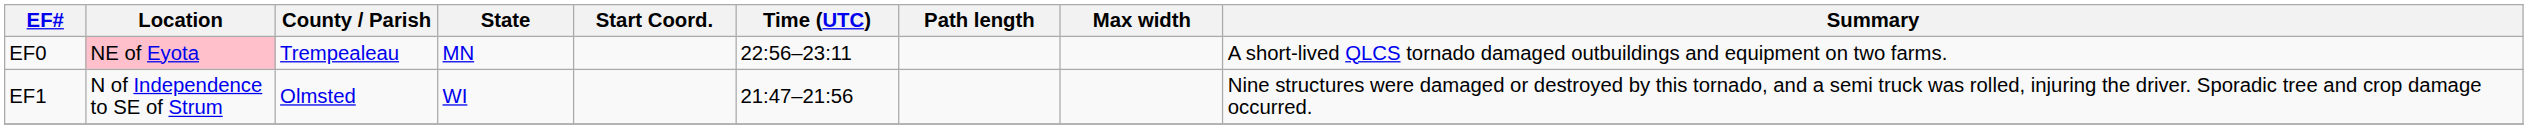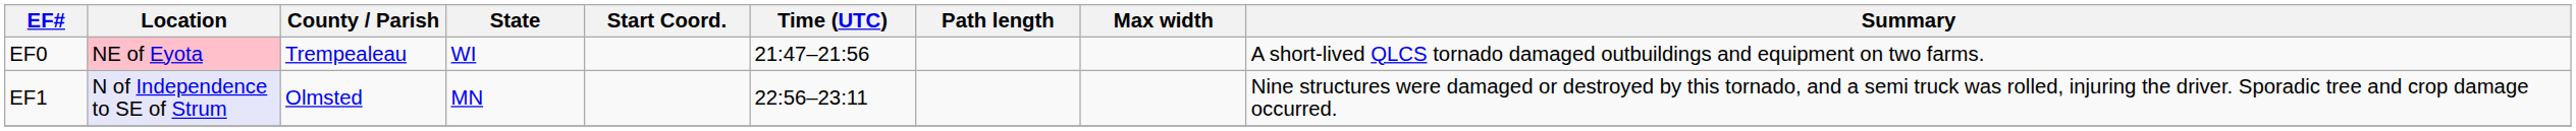EF0 | State: MN -> WI
EF0 | Time (UTC): 22:56–23:11 -> 21:47–21:56
EF1 | Location: no background -> lavender background
EF1 | State: WI -> MN
EF1 | Time (UTC): 21:47–21:56 -> 22:56–23:11
